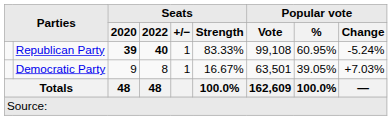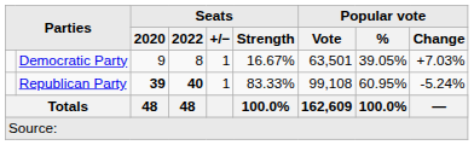rows swapped: Republican Party <-> Democratic Party
